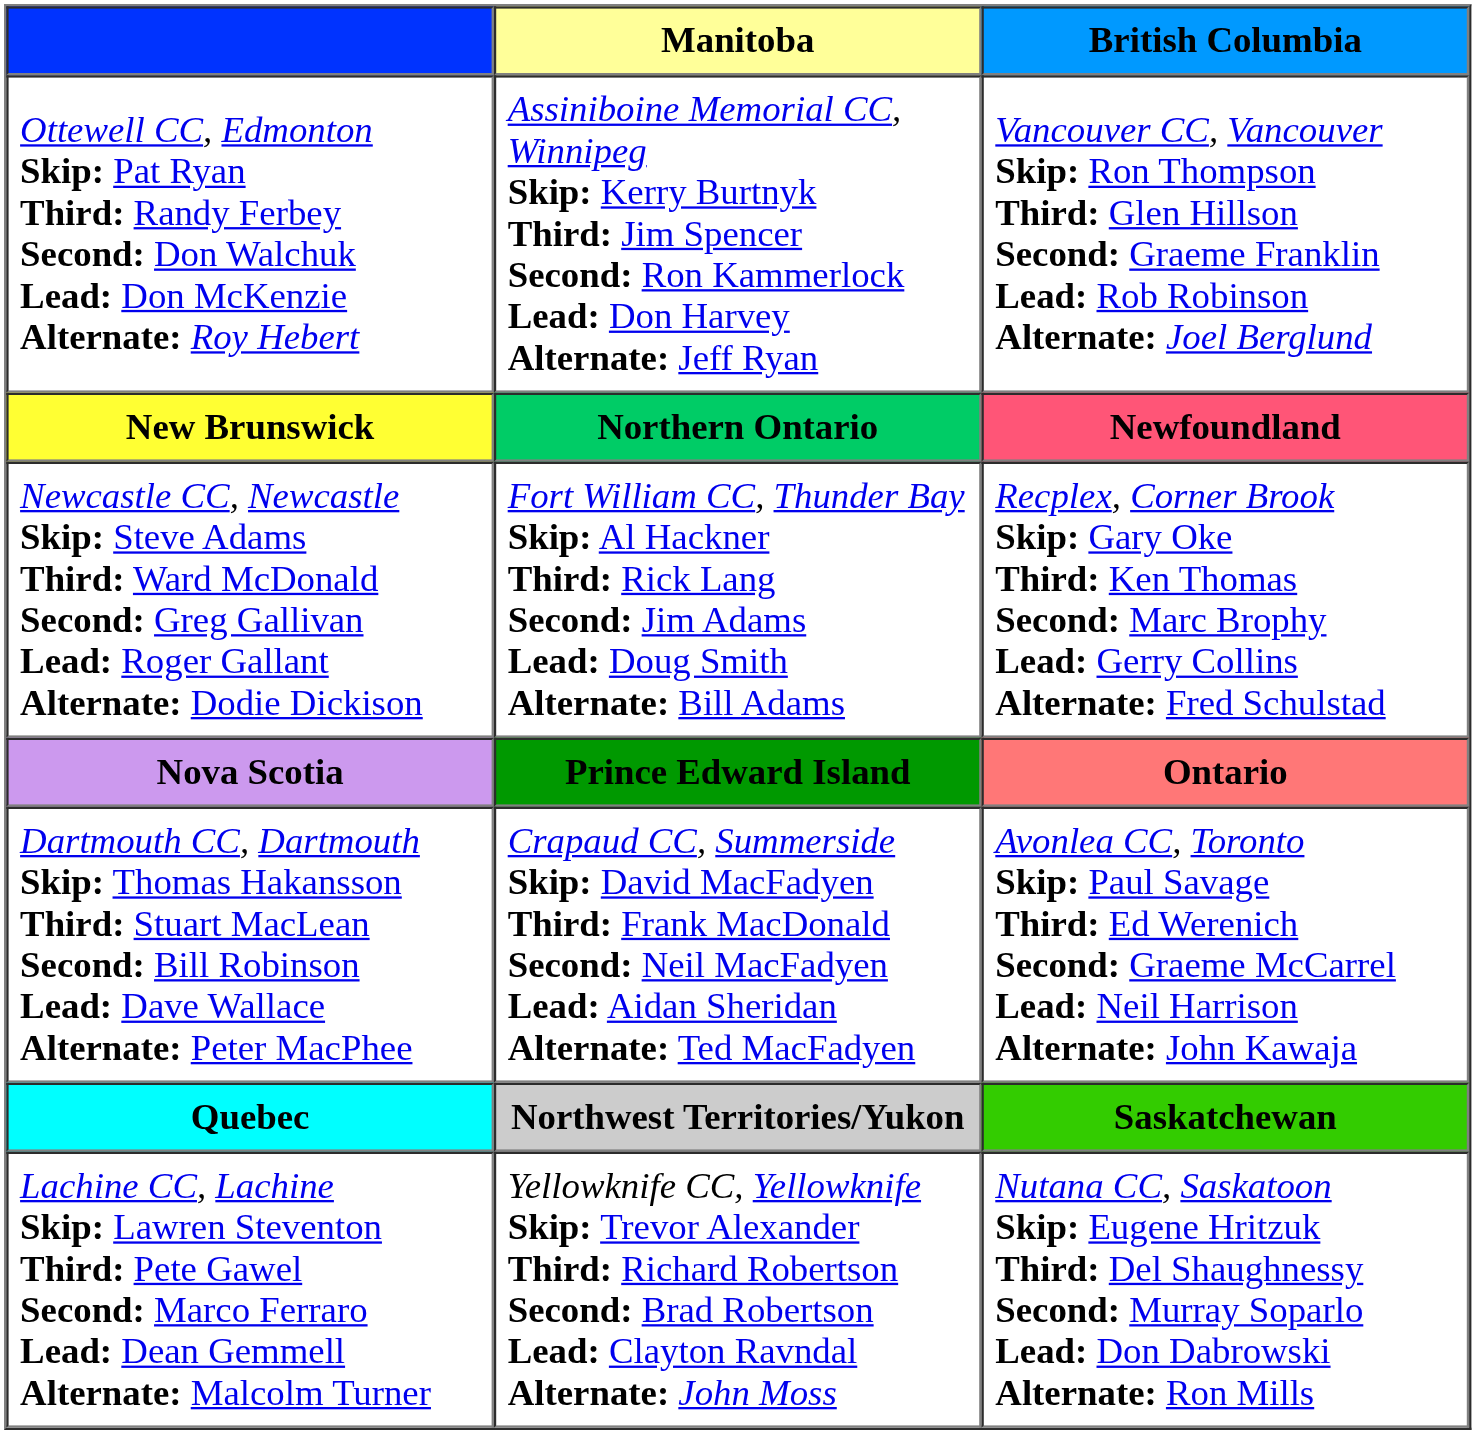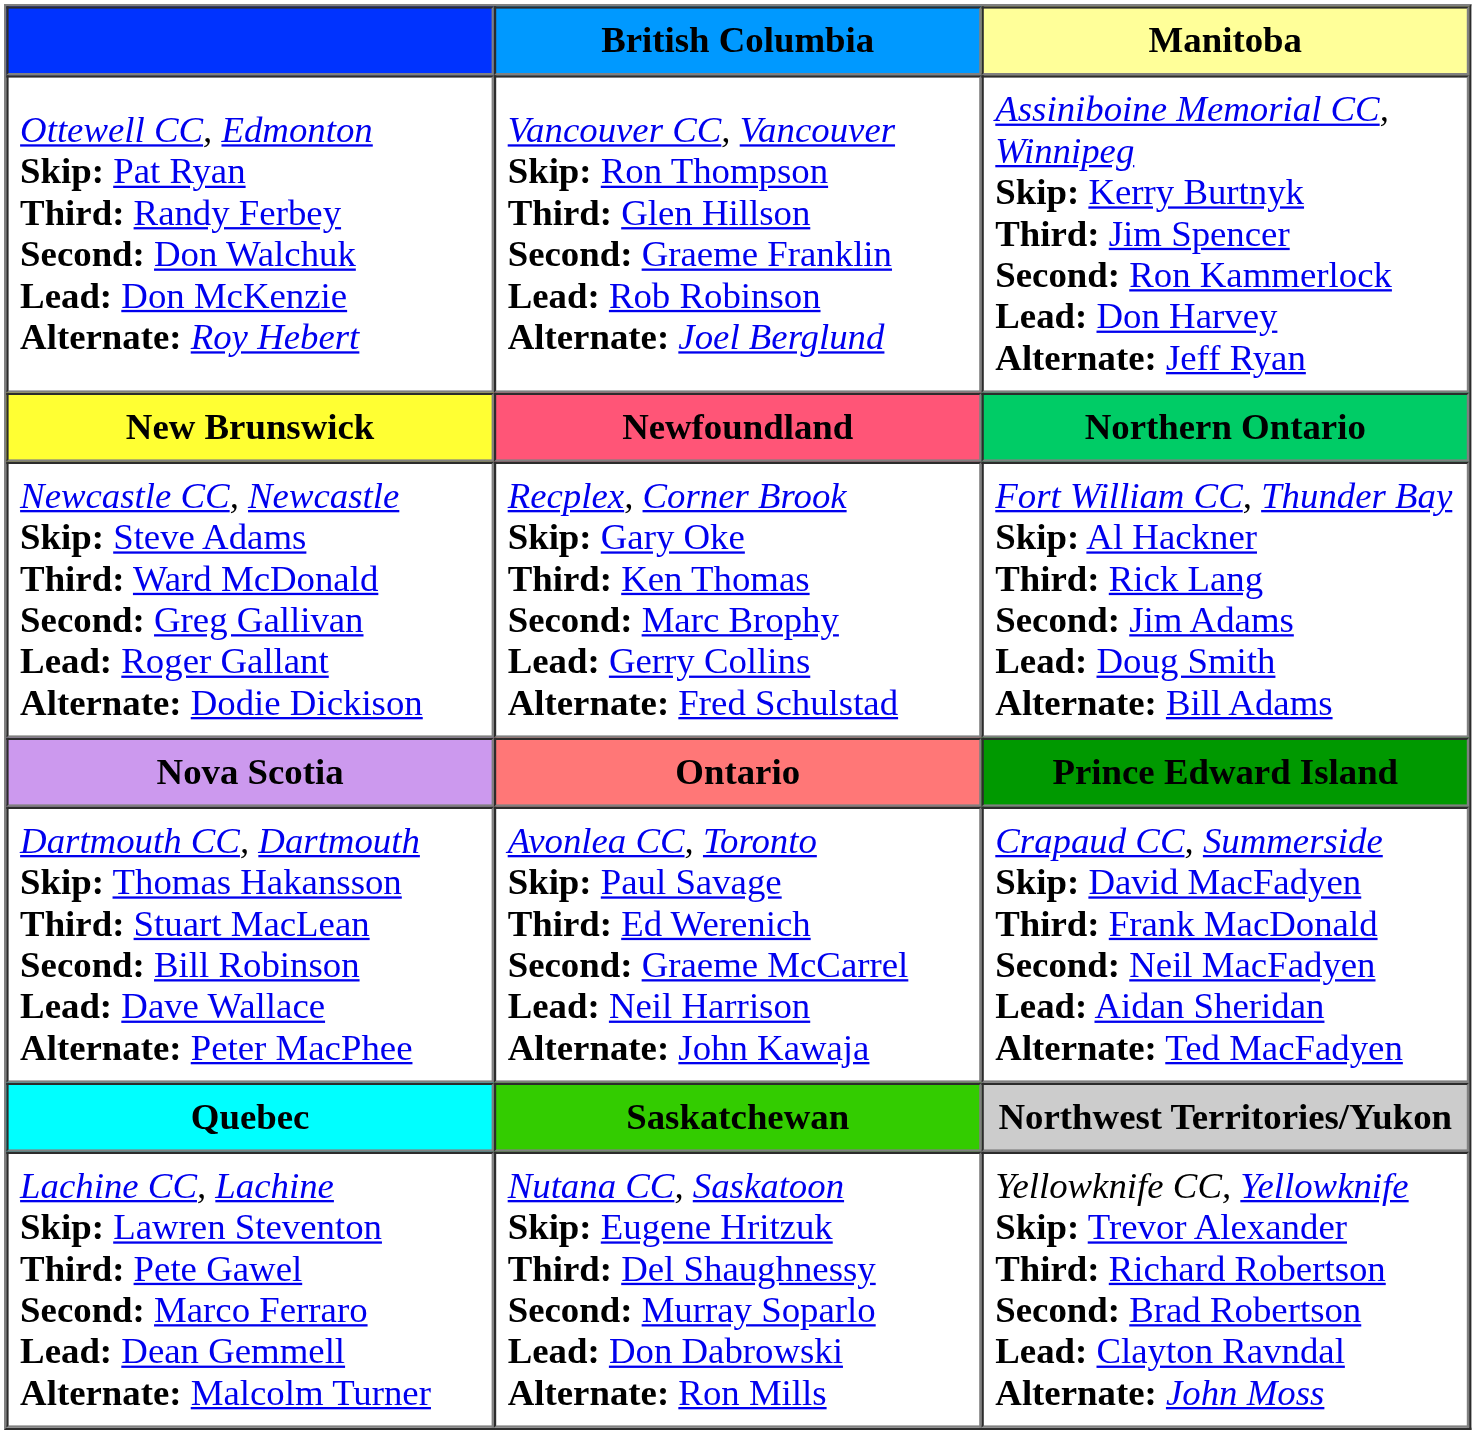columns swapped: British Columbia <-> Manitoba
